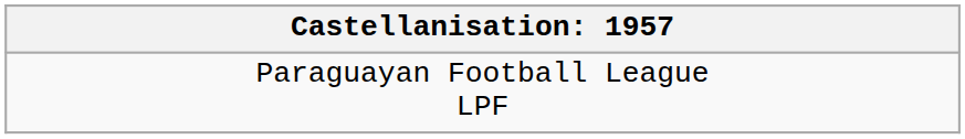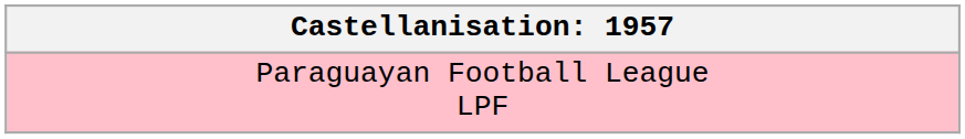row 2 | column 1: no background -> pink background
